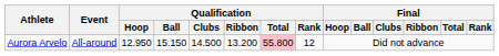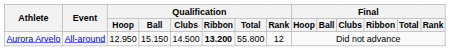row 3 | Qualification / Ribbon: normal -> bold
row 3 | Qualification / Total: pink background -> no background
